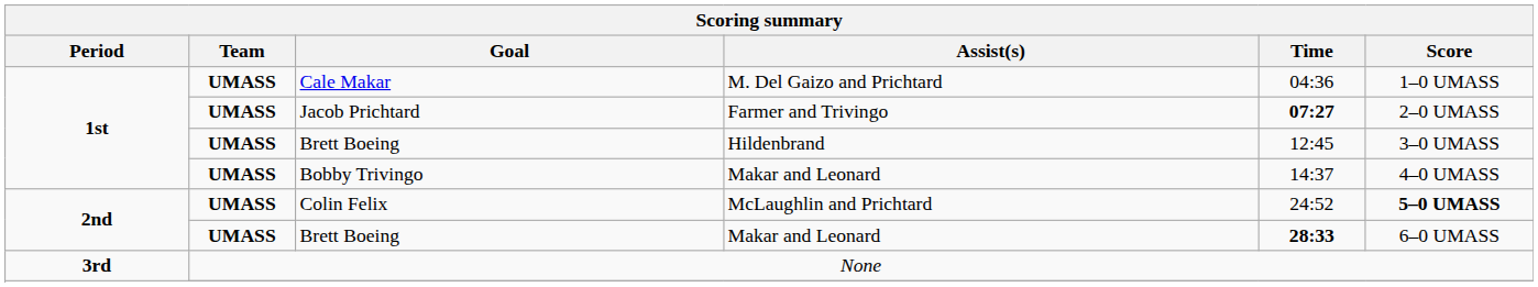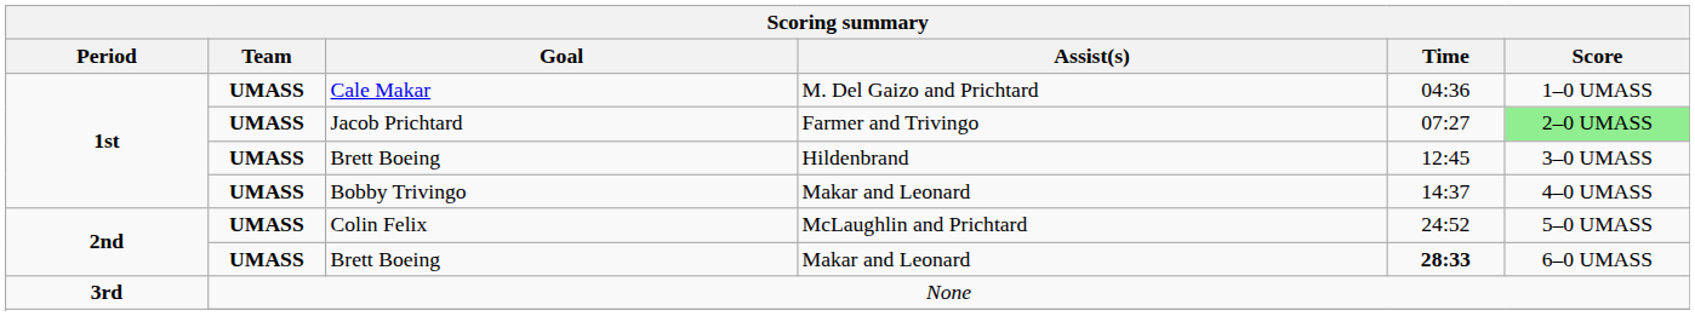Jacob Prichtard | Time: bold -> normal
Jacob Prichtard | Score: no background -> lightgreen background
Colin Felix | Score: bold -> normal
